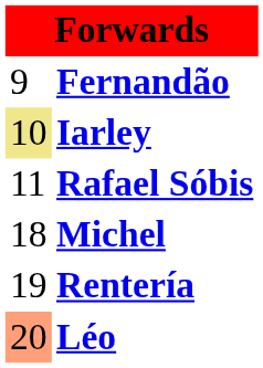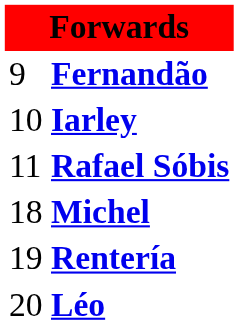Iarley | column 1: khaki background -> no background
Léo | column 1: lightsalmon background -> no background
